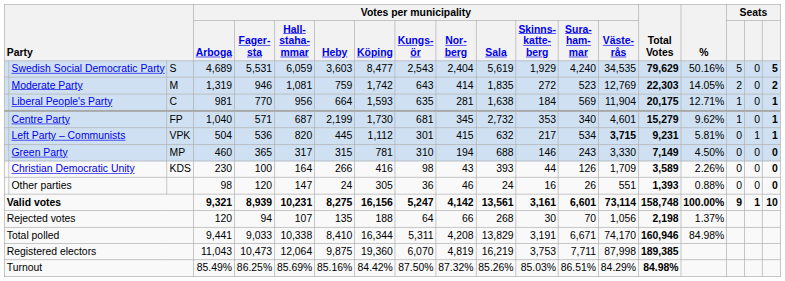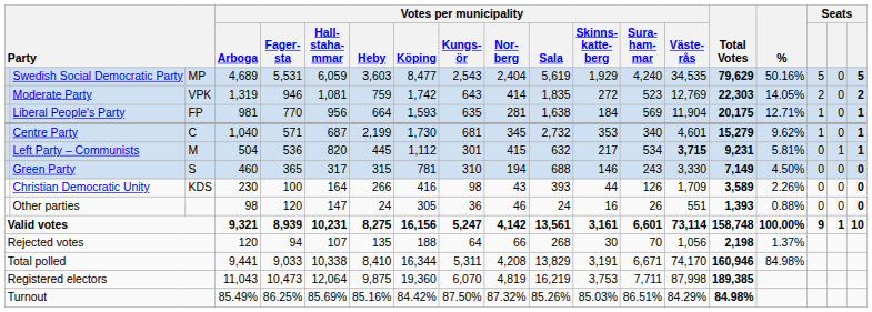Swedish Social Democratic Party | column 3: S -> MP
Moderate Party | column 3: M -> VPK
Liberal People's Party | column 3: C -> FP
Centre Party | column 3: FP -> C
Left Party – Communists | column 3: VPK -> M
Green Party | column 3: MP -> S
